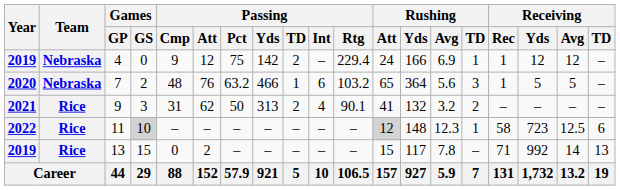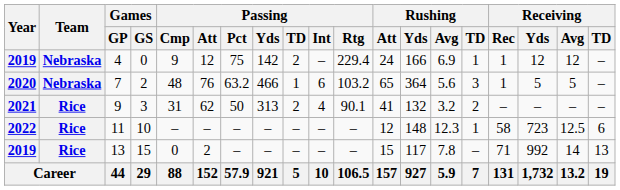11 | Games / GS: lightgrey background -> no background
11 | Rushing / Att: lightgrey background -> no background
